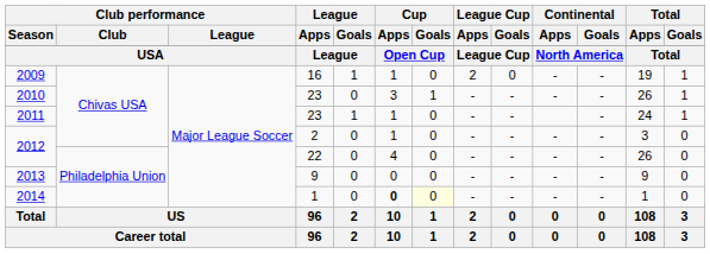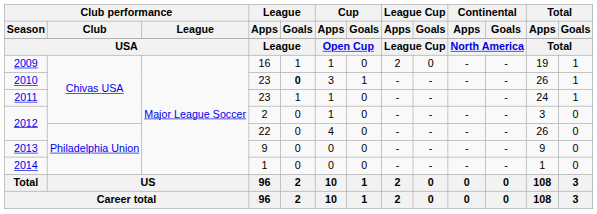2010 | League / Goals: normal -> bold
2014 | Cup / Apps: bold -> normal
2014 | Cup / Goals: lightyellow background -> no background
